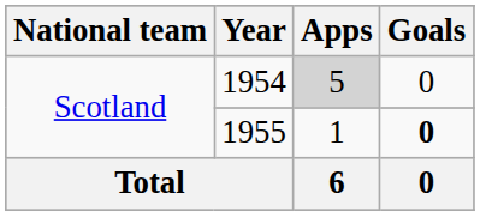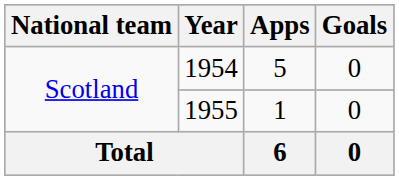1954 | Apps: lightgrey background -> no background
1955 | Goals: bold -> normal
